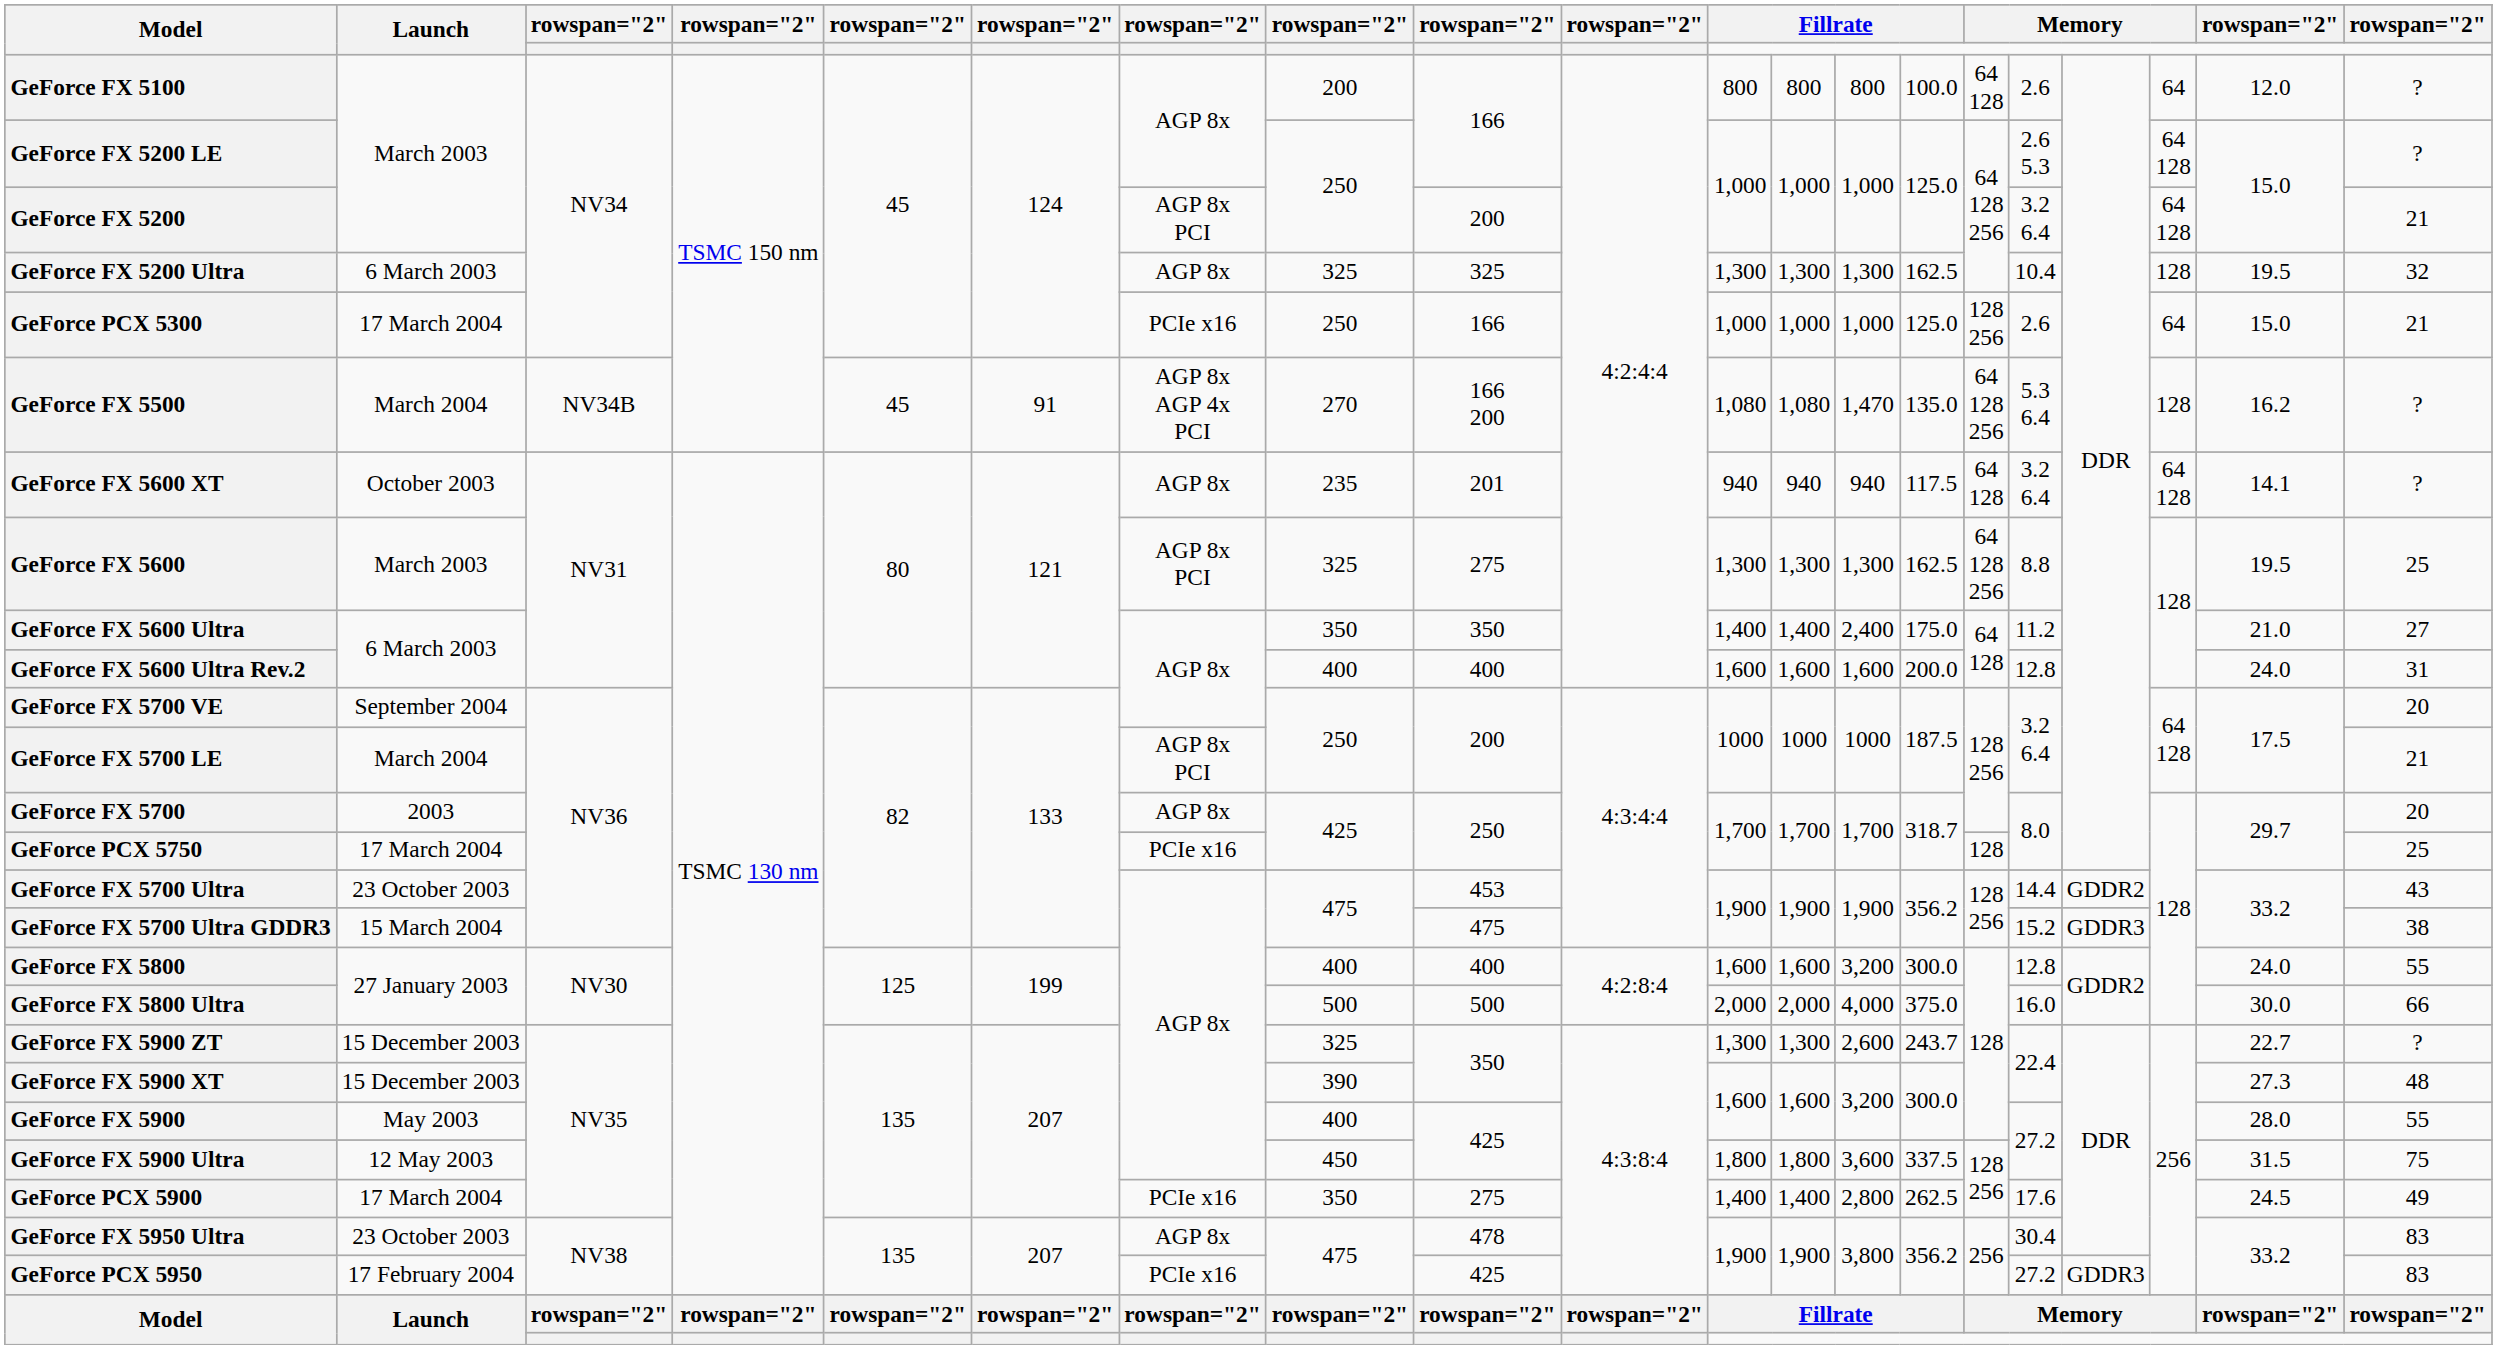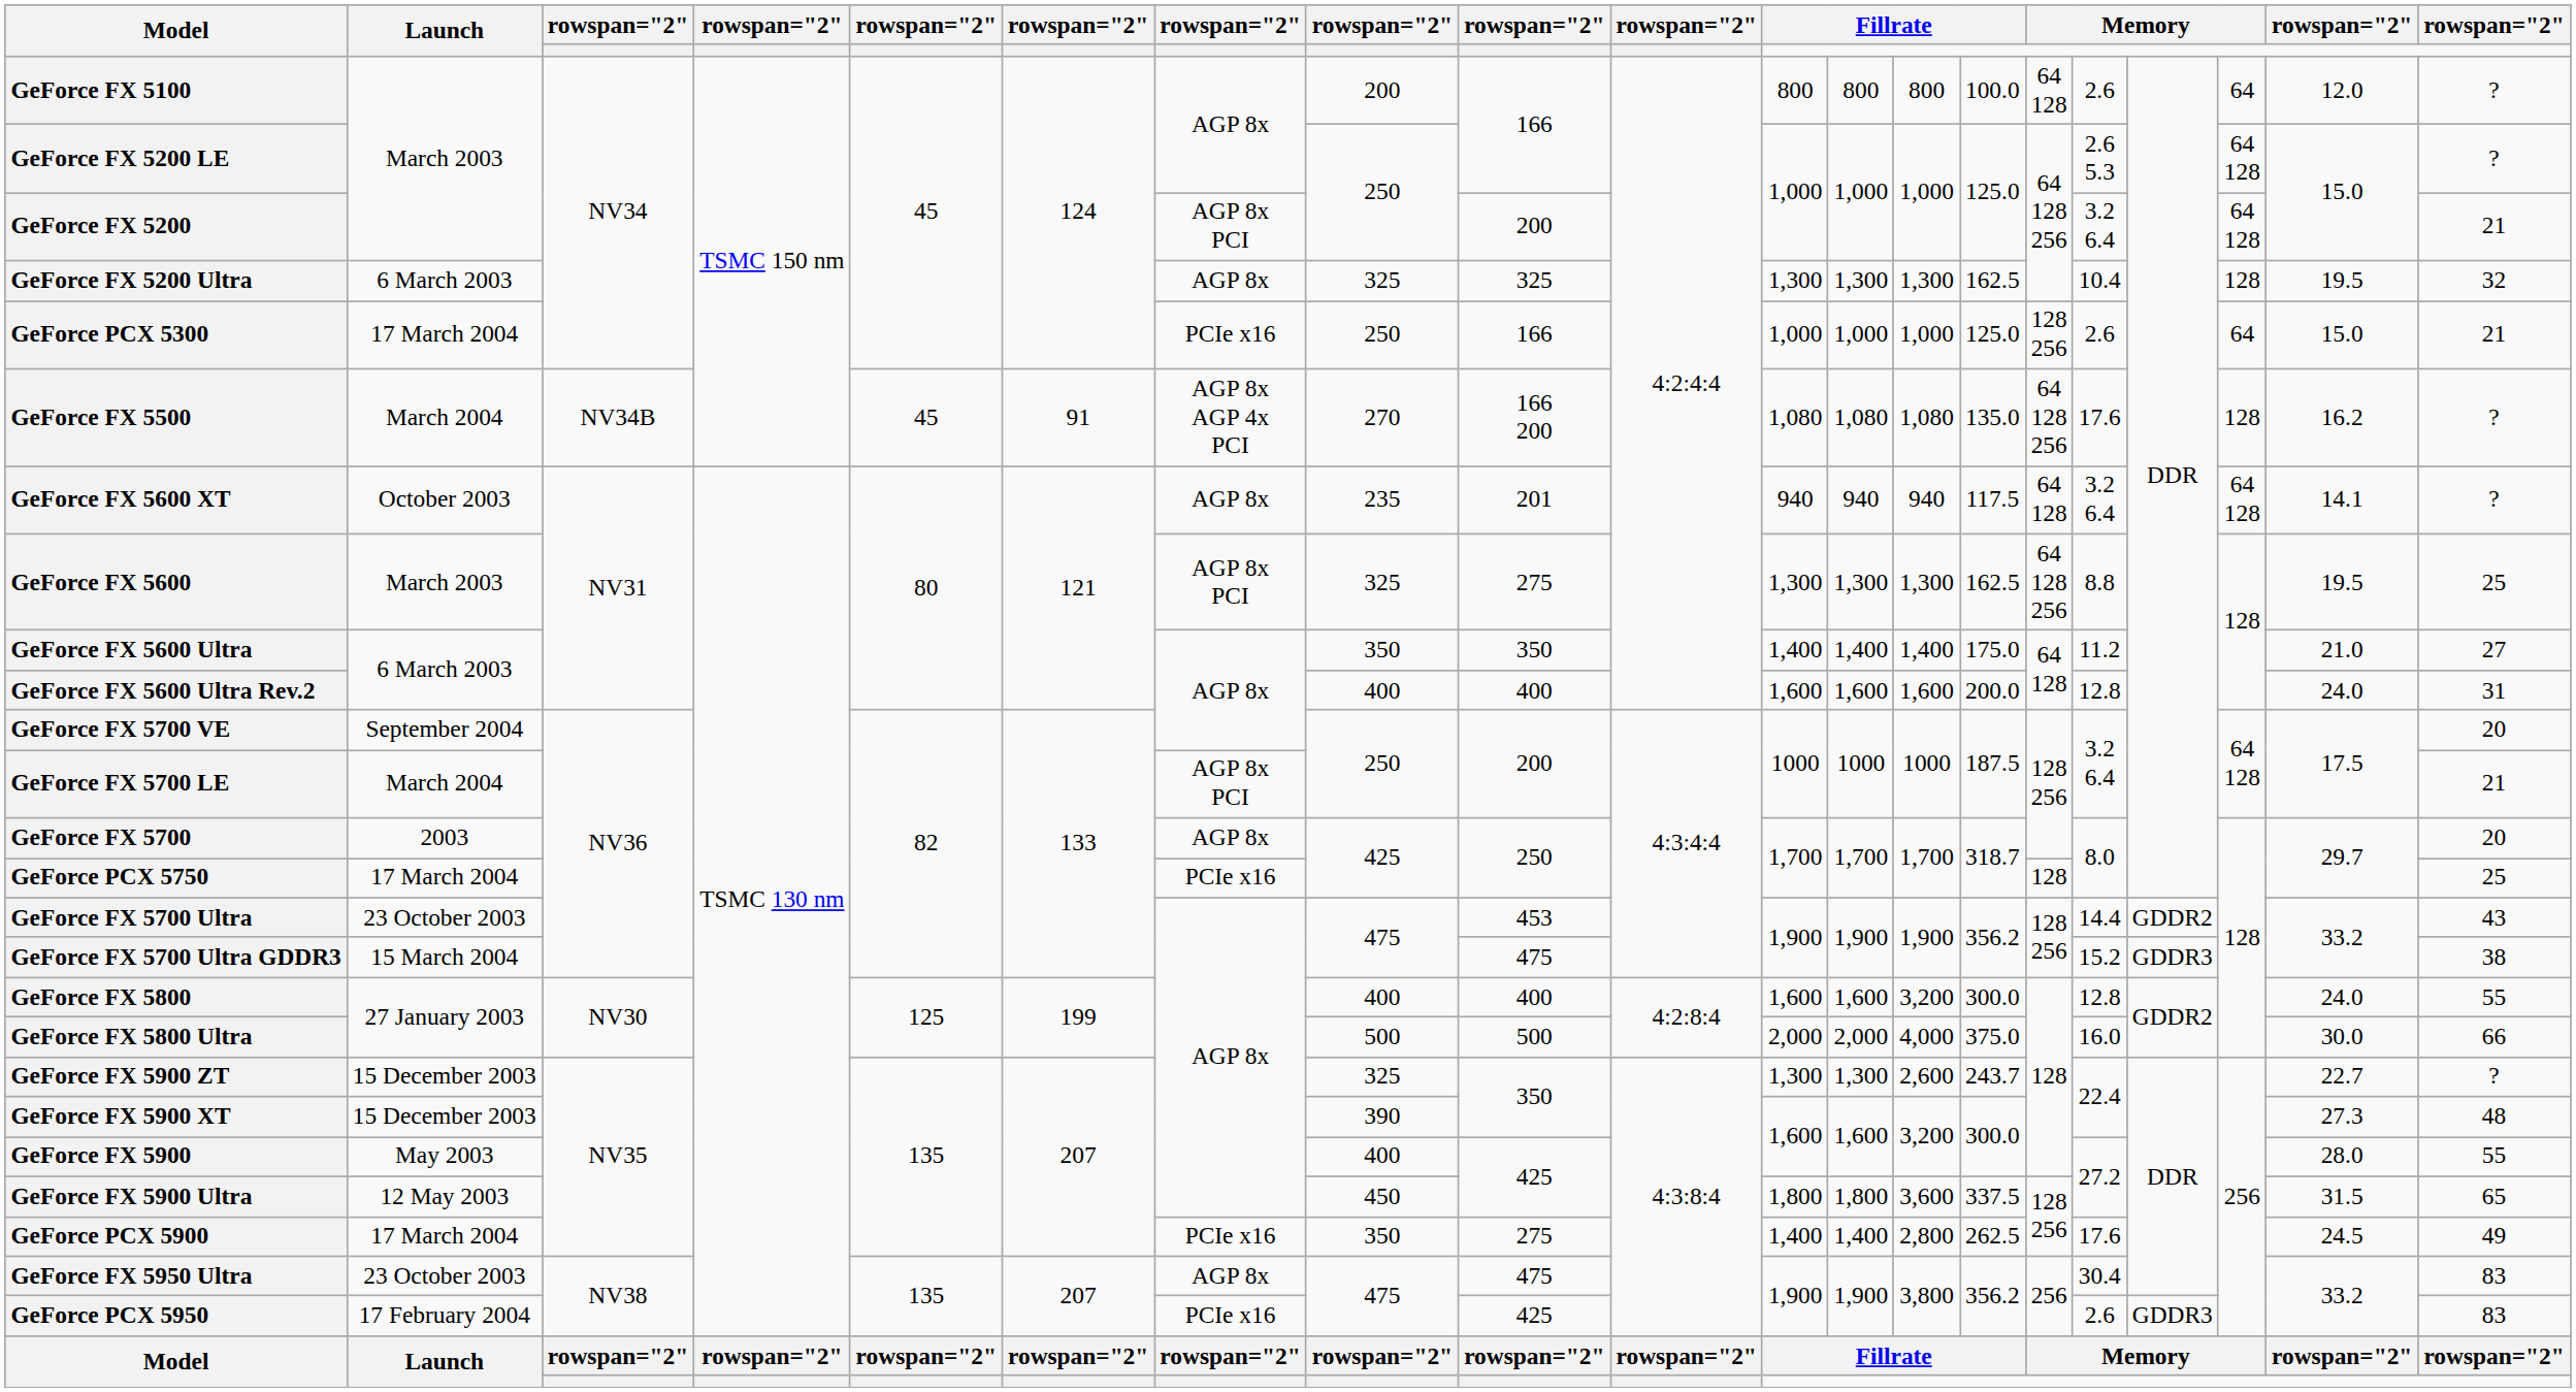GeForce FX 5500 | column 13: 1,470 -> 1,080
GeForce FX 5500 | column 16: 5.3 6.4 -> 17.6
GeForce FX 5600 Ultra | column 13: 2,400 -> 1,400
GeForce FX 5900 Ultra | column 20: 75 -> 65
GeForce FX 5950 Ultra | column 9: 478 -> 475
GeForce PCX 5950 | column 16: 27.2 -> 2.6
